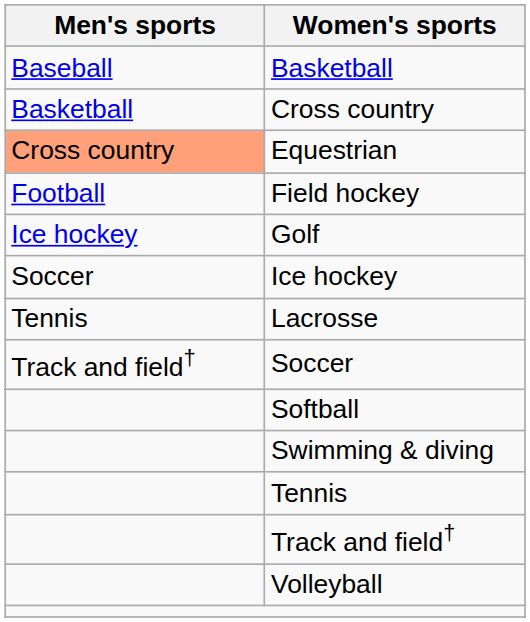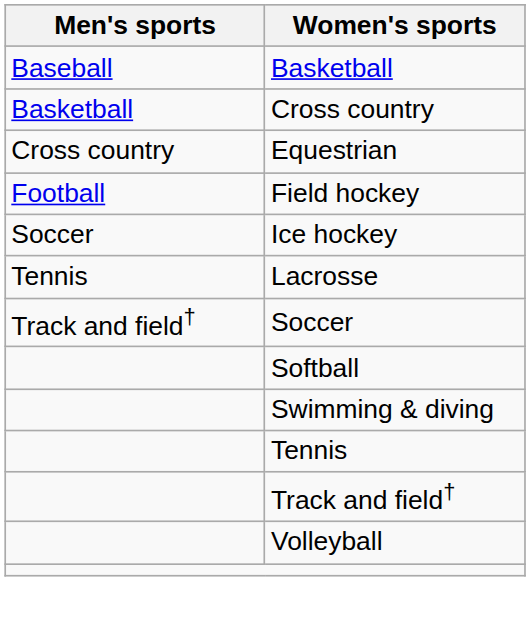Equestrian | Men's sports: lightsalmon background -> no background
- row: Ice hockey | Golf
